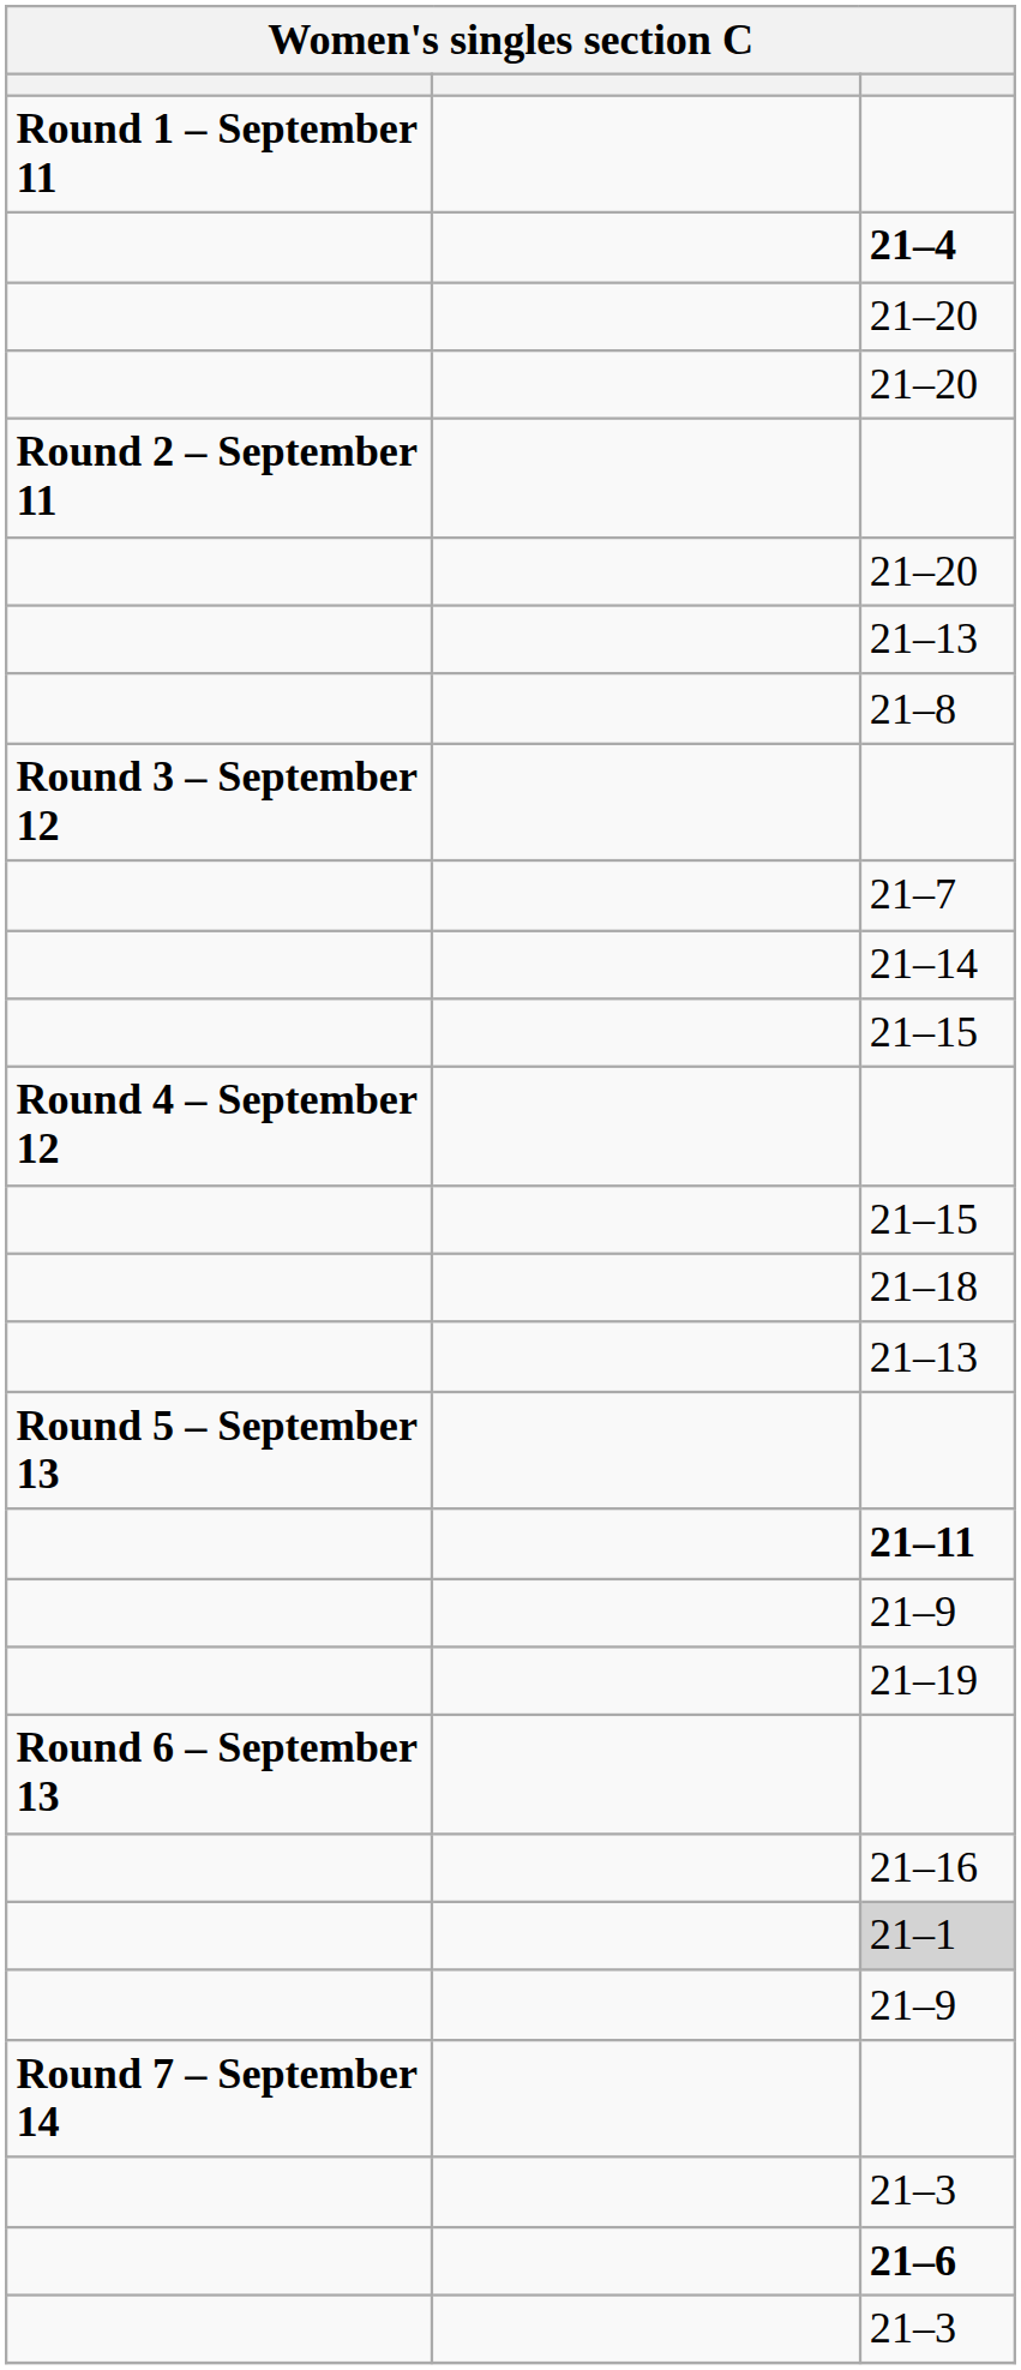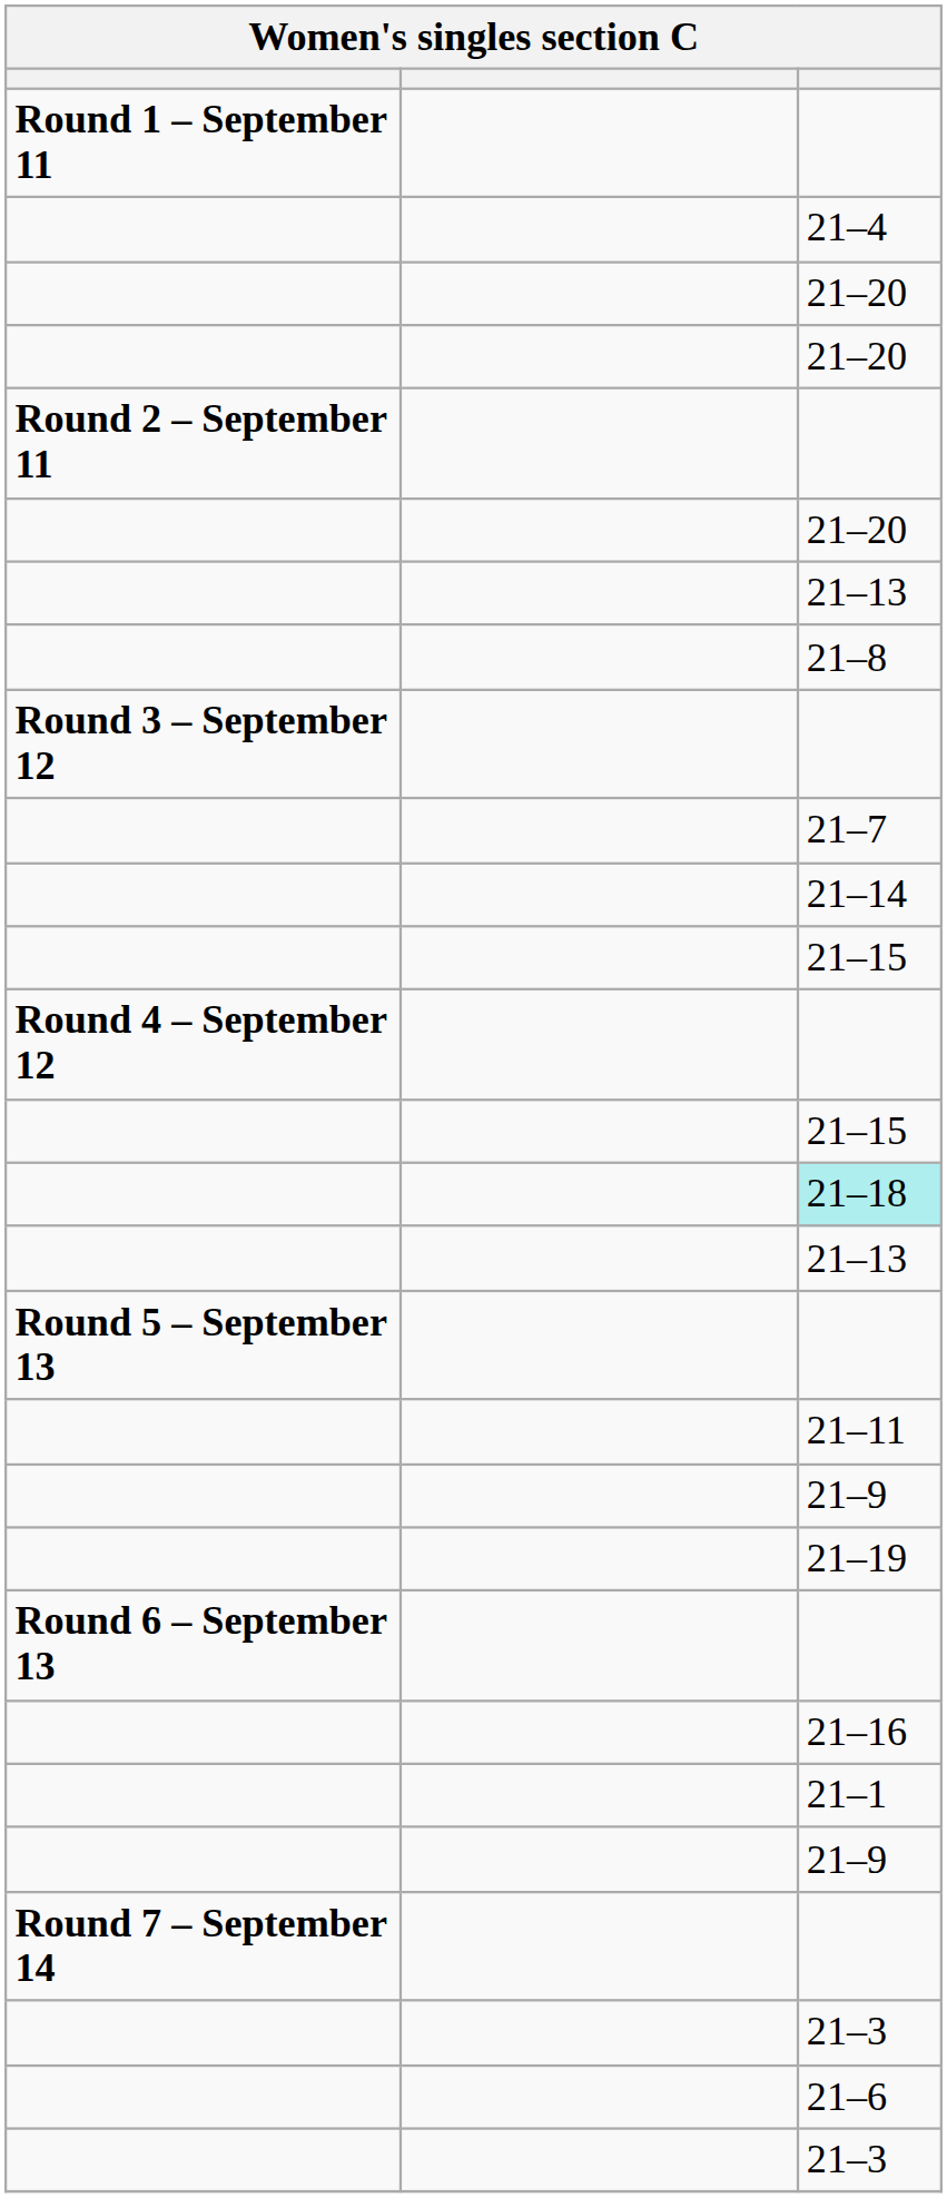21–4 | column 3: bold -> normal
21–18 | column 3: no background -> paleturquoise background
21–11 | column 3: bold -> normal
21–1 | column 3: lightgrey background -> no background
21–6 | column 3: bold -> normal
